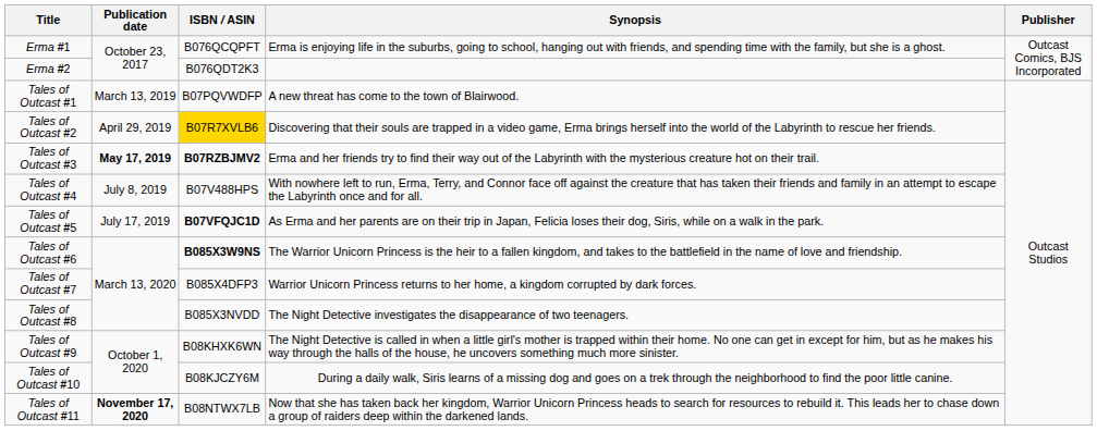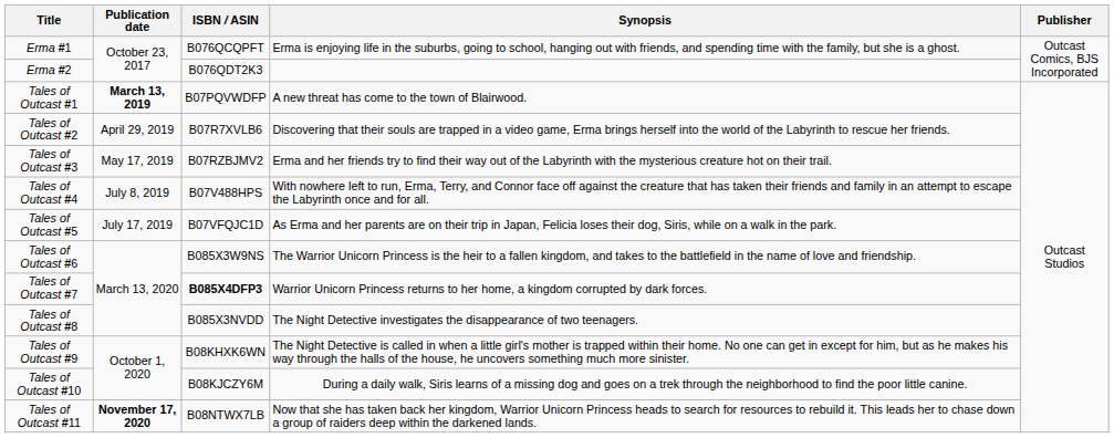Tales of Outcast #1 | Publication date: normal -> bold
Tales of Outcast #2 | ISBN / ASIN: gold background -> no background
Tales of Outcast #3 | Publication date: bold -> normal
Tales of Outcast #3 | ISBN / ASIN: bold -> normal
Tales of Outcast #5 | ISBN / ASIN: bold -> normal
Tales of Outcast #6 | ISBN / ASIN: bold -> normal
Tales of Outcast #7 | ISBN / ASIN: normal -> bold
